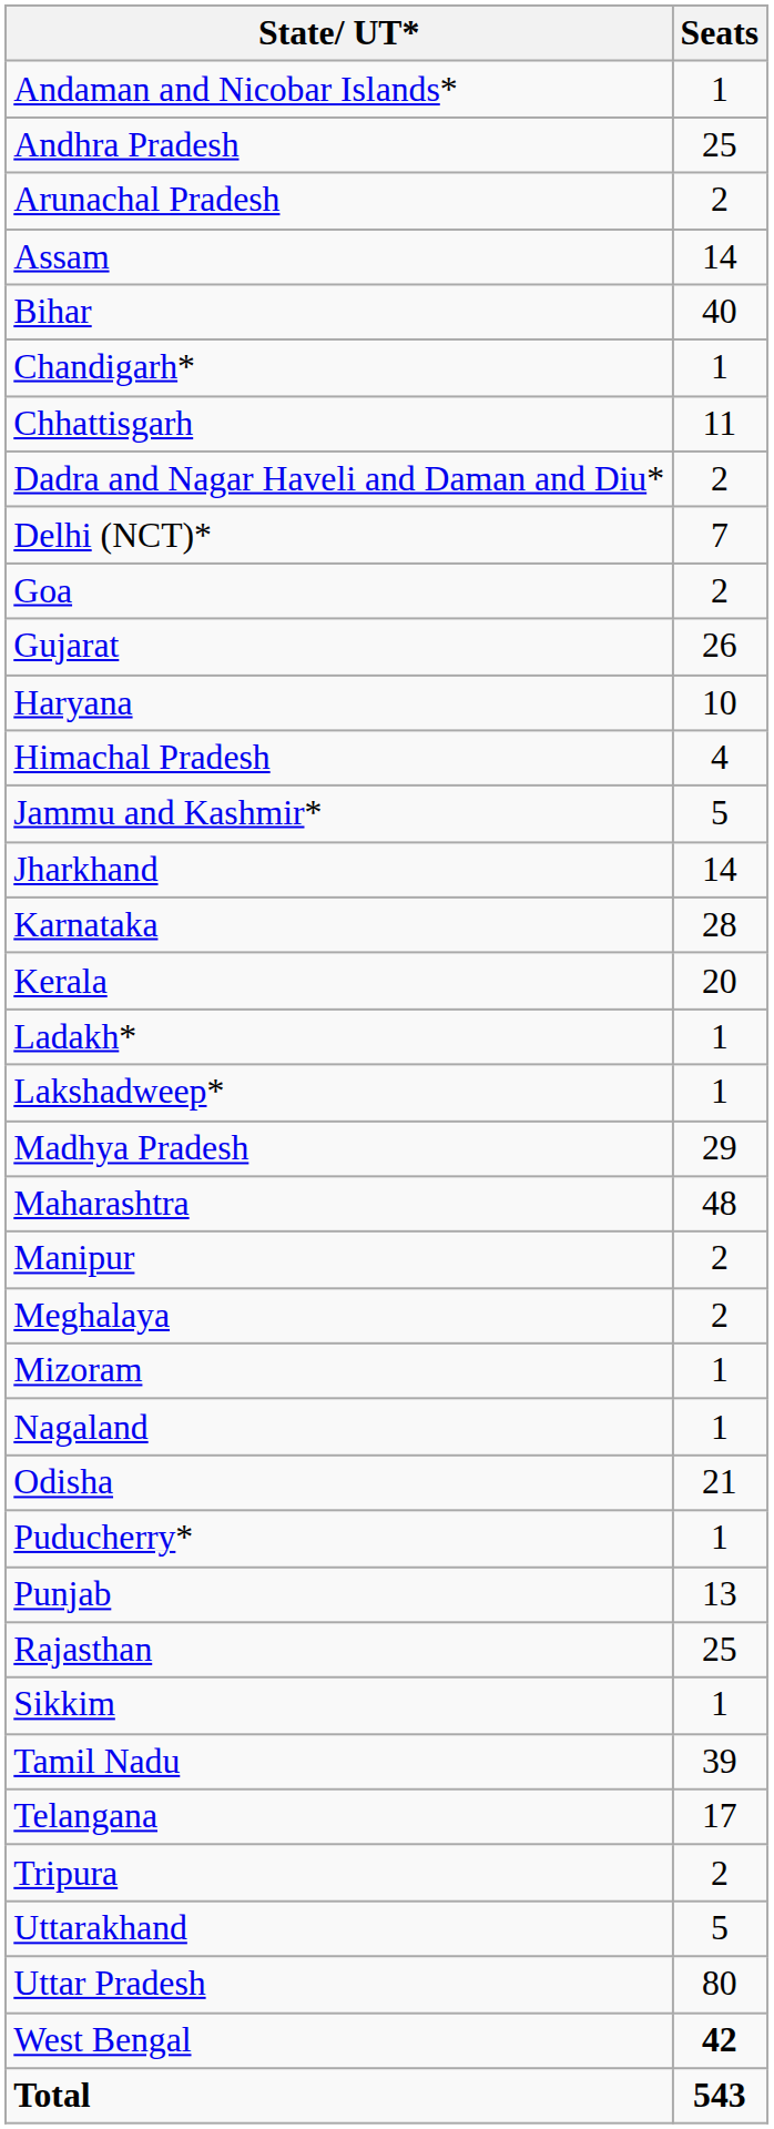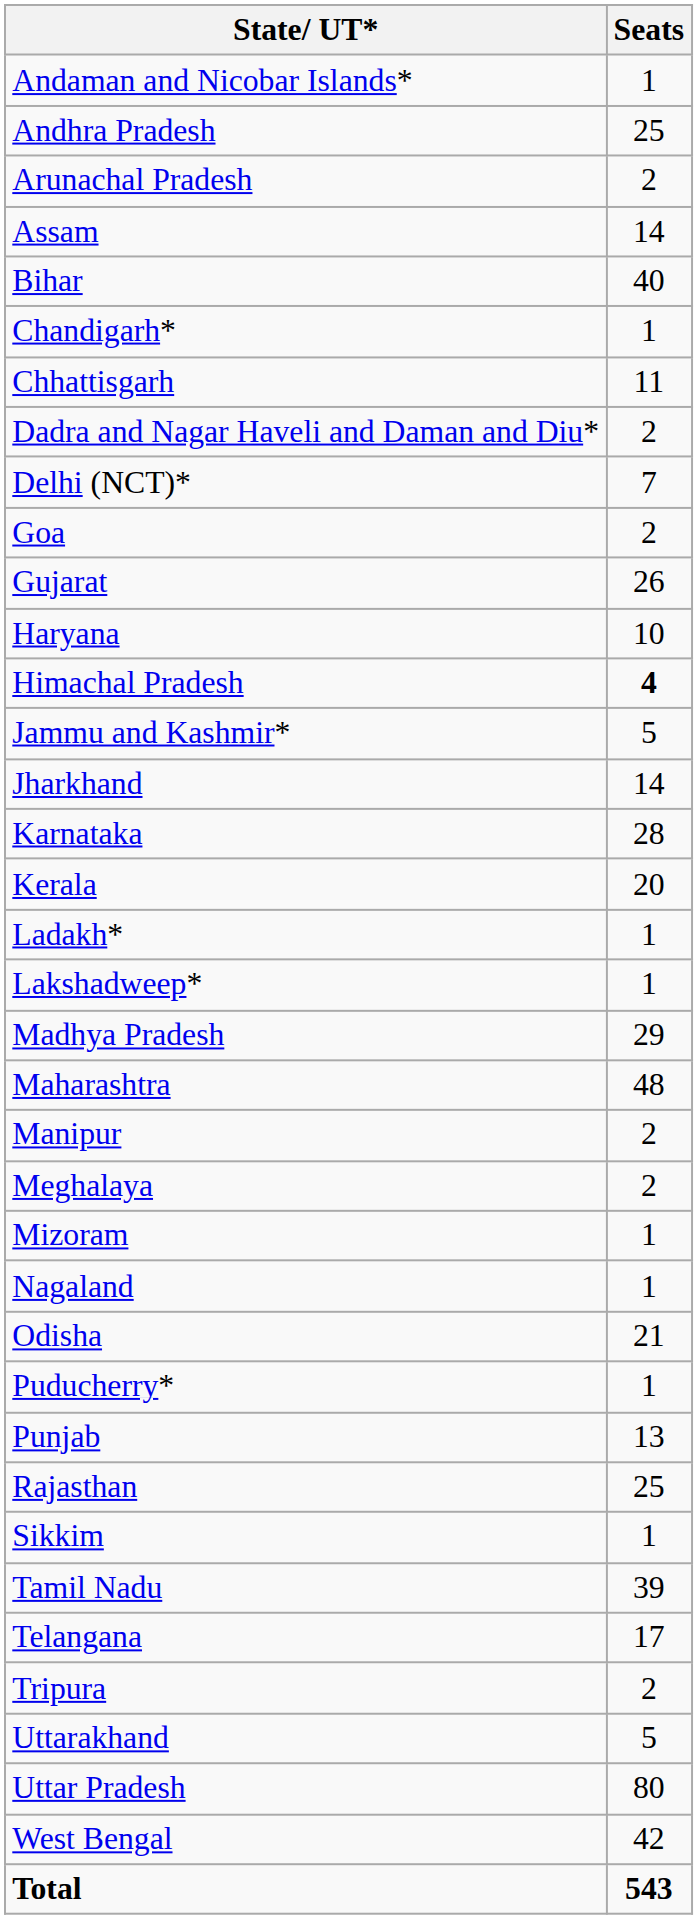Himachal Pradesh | Seats: normal -> bold
West Bengal | Seats: bold -> normal
